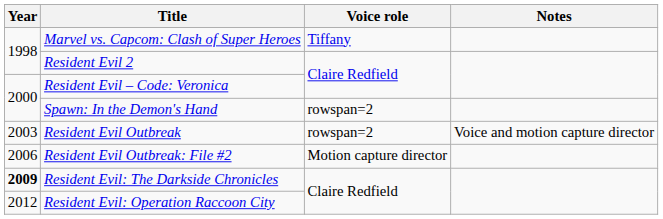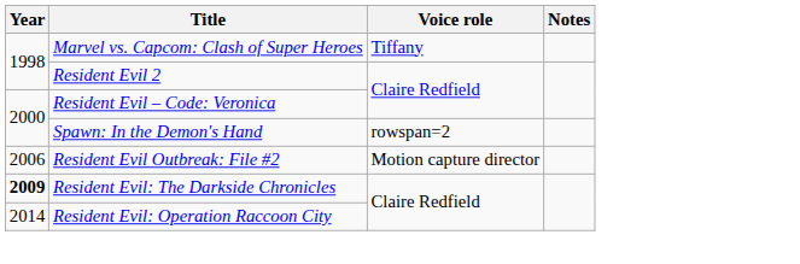- row: 2003 | Resident Evil Outbreak | rowspan=2 | Voice and motion capture director
Resident Evil: Operation Raccoon City | Year: 2012 -> 2014
